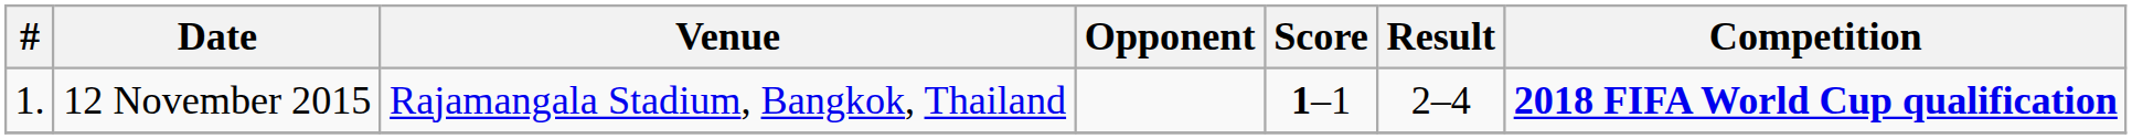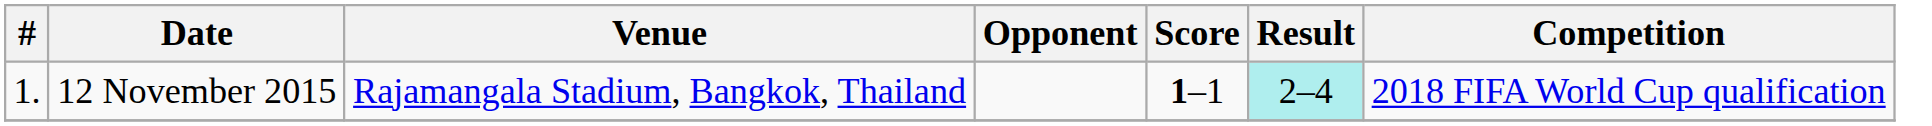12 November 2015 | Result: no background -> paleturquoise background
12 November 2015 | Competition: bold -> normal
